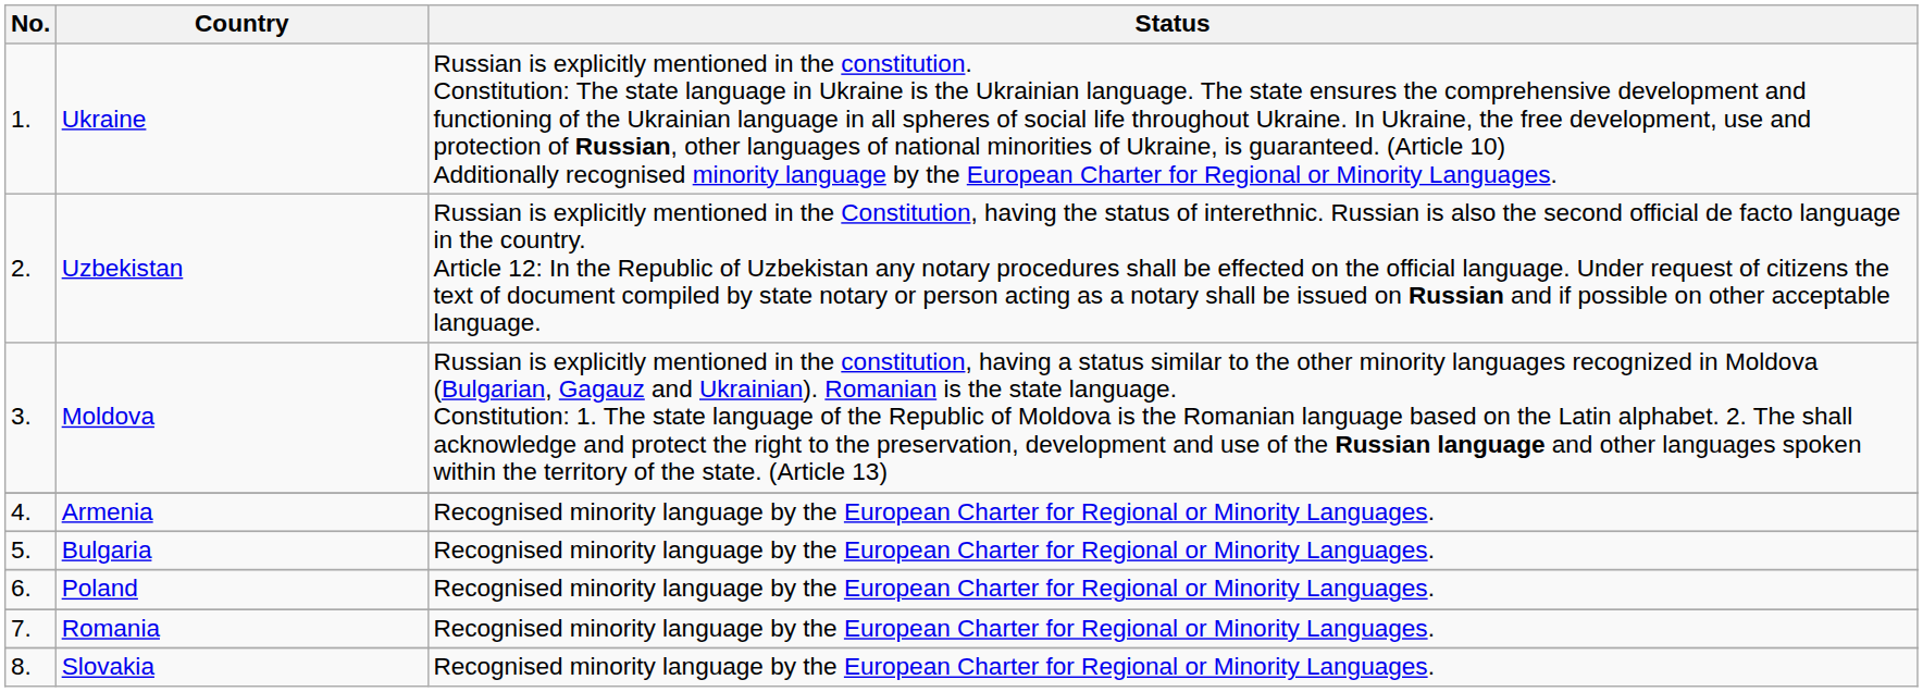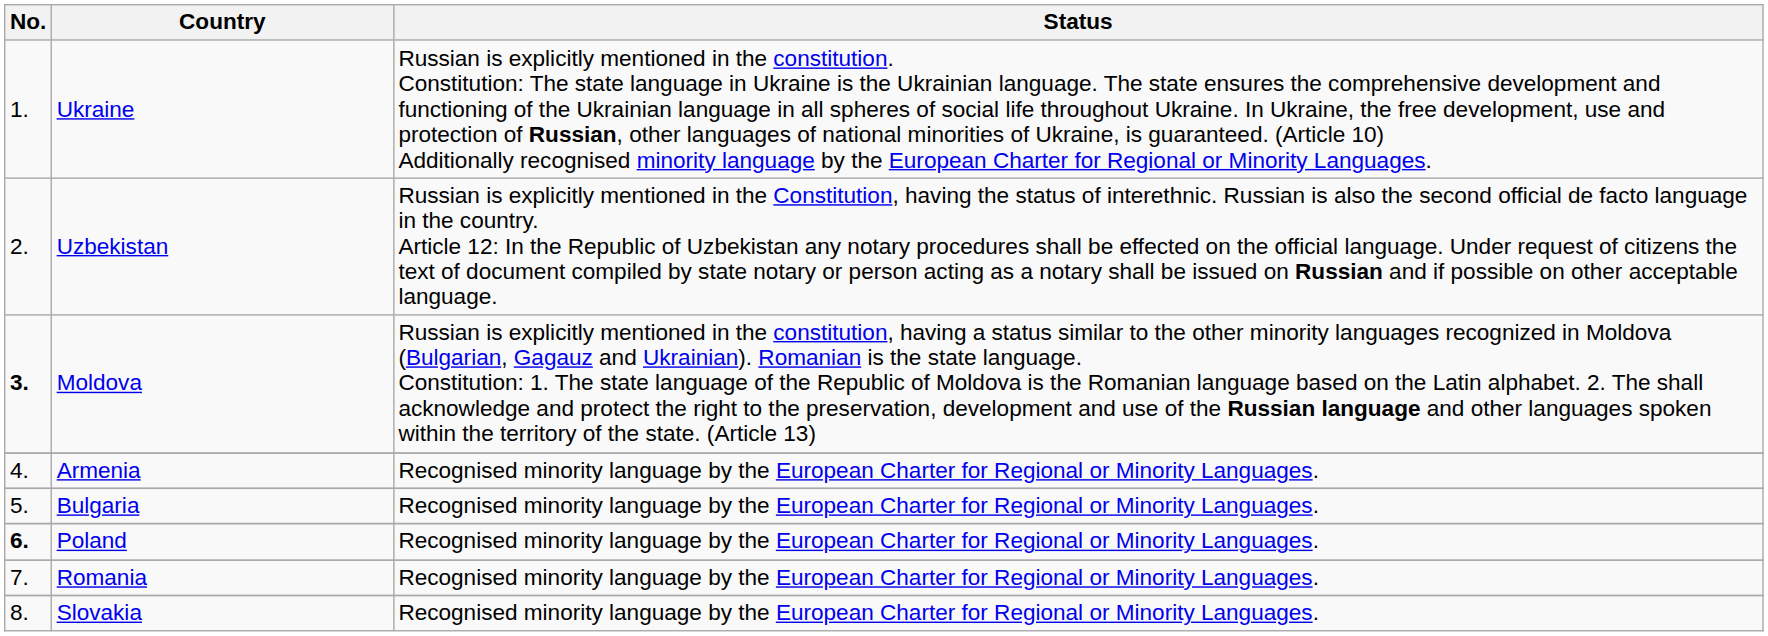Moldova | No.: normal -> bold
Poland | No.: normal -> bold
